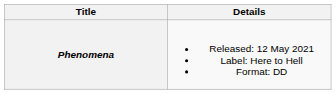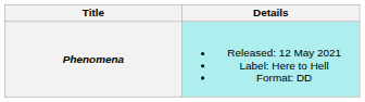Phenomena | Details: no background -> paleturquoise background
